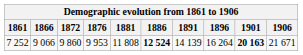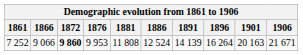7 252 | 1872: normal -> bold
7 252 | 1886: bold -> normal
7 252 | 1901: bold -> normal
